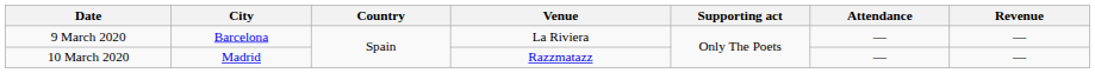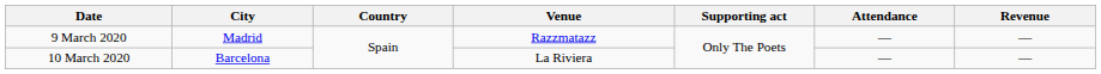9 March 2020 | City: Barcelona -> Madrid
9 March 2020 | Venue: La Riviera -> Razzmatazz
10 March 2020 | City: Madrid -> Barcelona
10 March 2020 | Venue: Razzmatazz -> La Riviera
